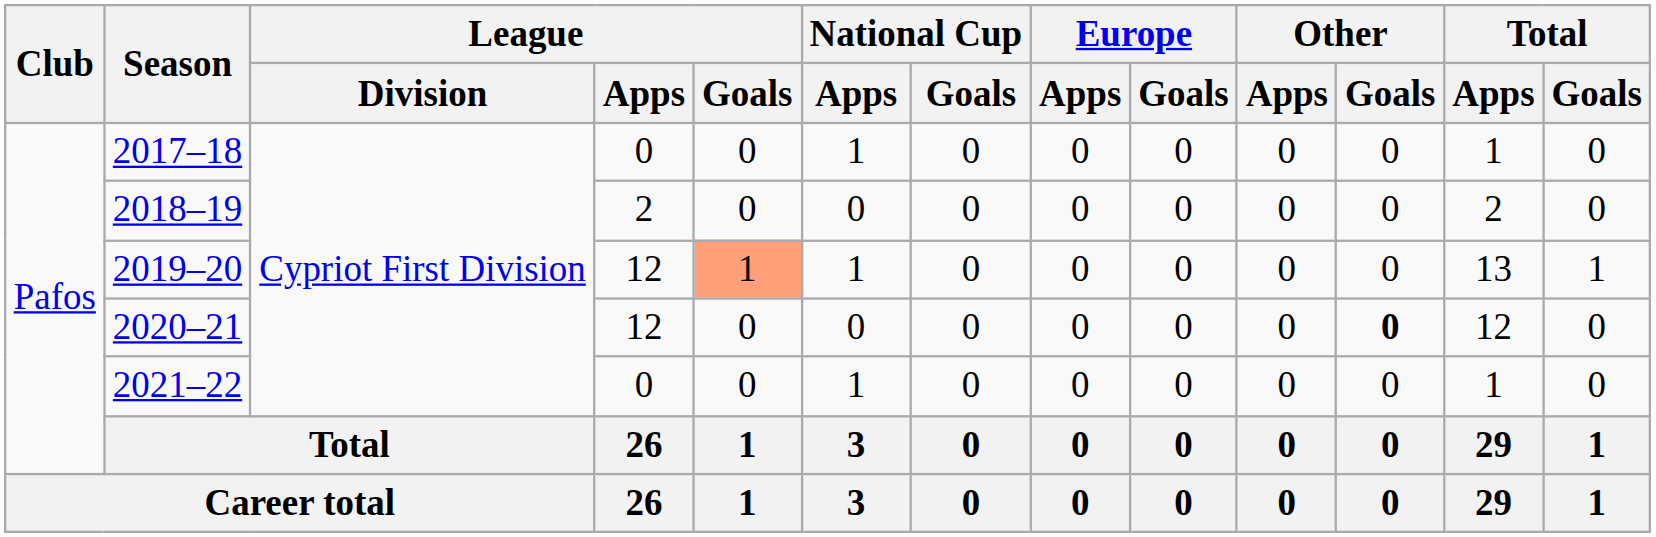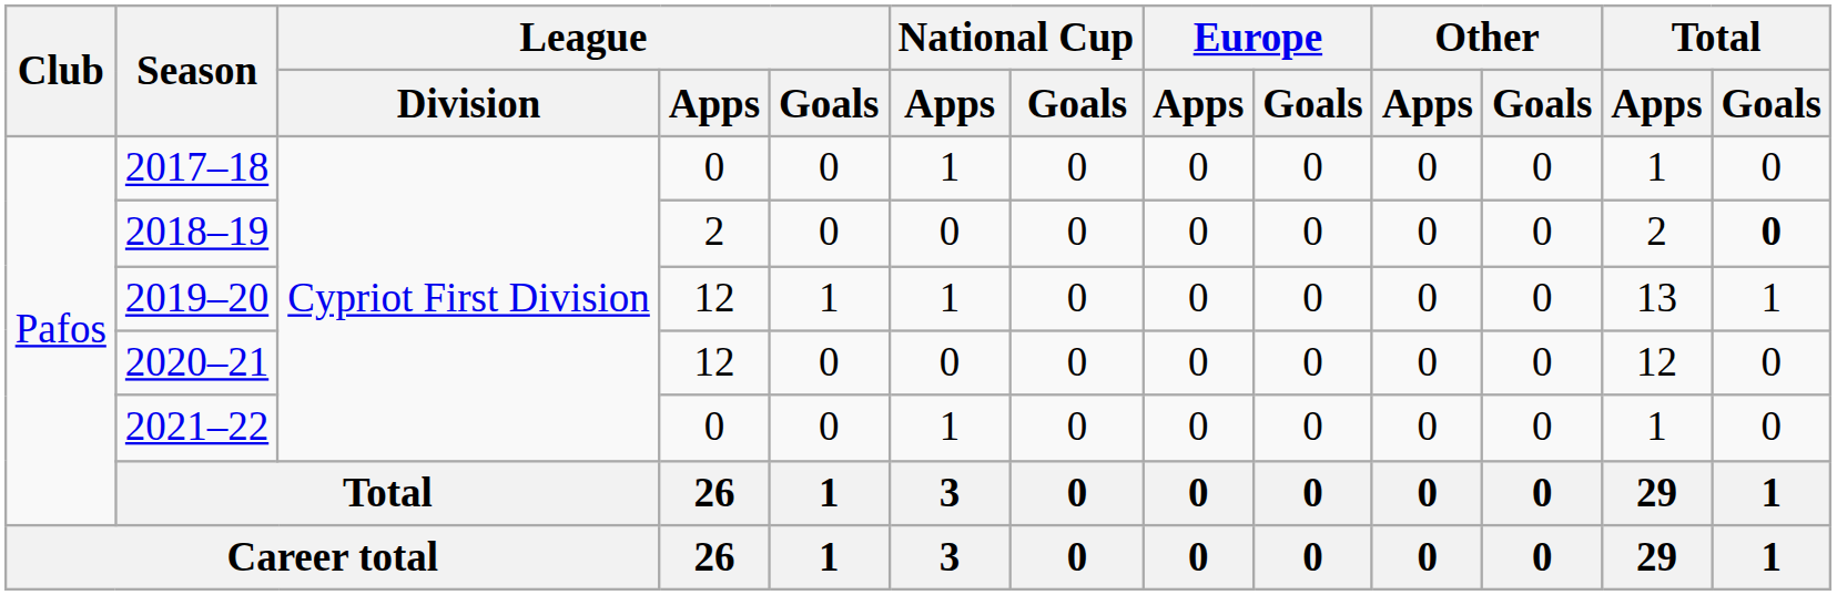2018–19 | Total / Goals: normal -> bold
2019–20 | League / Goals: lightsalmon background -> no background
2020–21 | Other / Goals: bold -> normal
